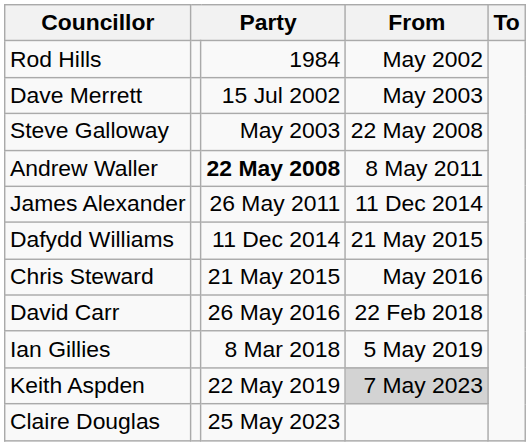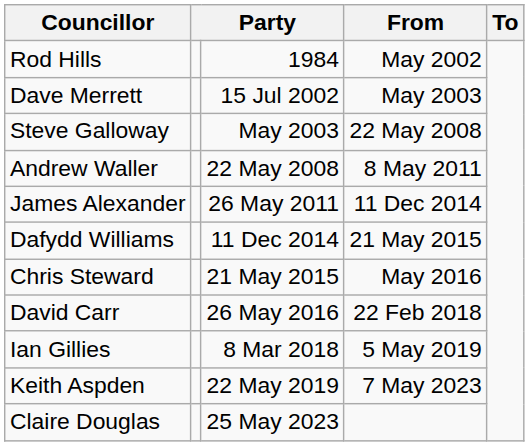Andrew Waller | column 3: bold -> normal
Keith Aspden | From: lightgrey background -> no background
